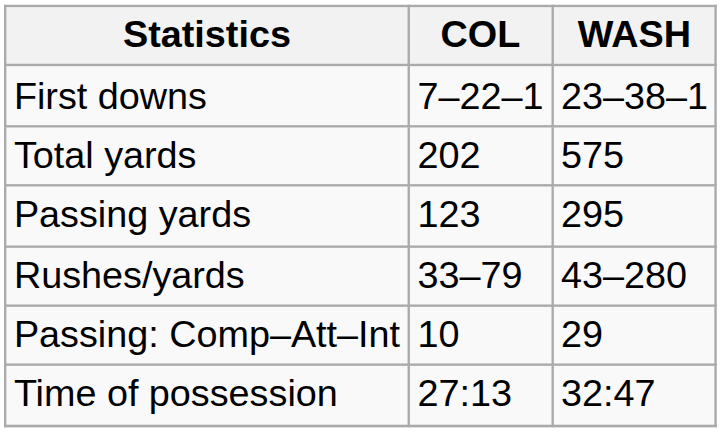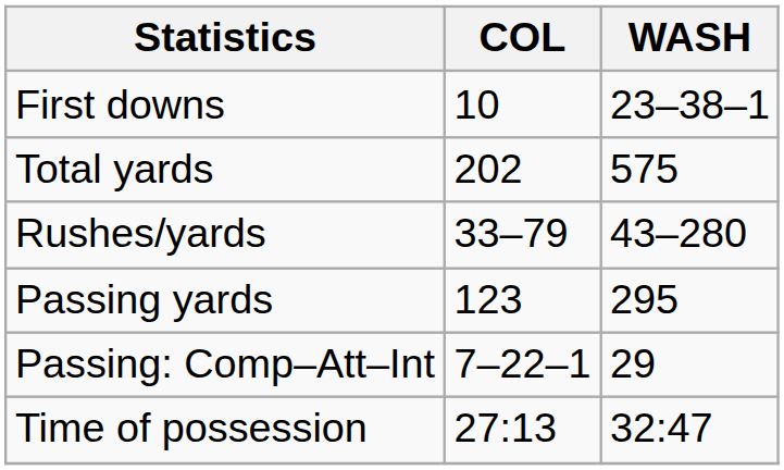First downs | COL: 7–22–1 -> 10
rows swapped: Rushes/yards <-> Passing yards
Passing: Comp–Att–Int | COL: 10 -> 7–22–1
